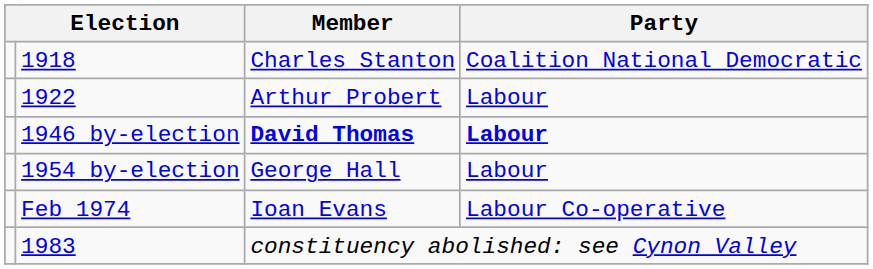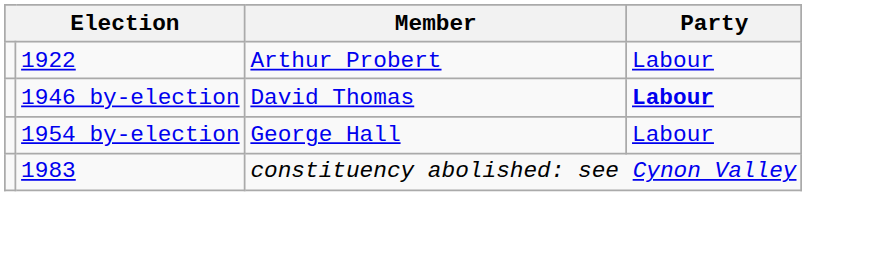- row: 1918 | Charles Stanton | Coalition National Democratic
1946 by-election | Member: bold -> normal
- row: Feb 1974 | Ioan Evans | Labour Co-operative
